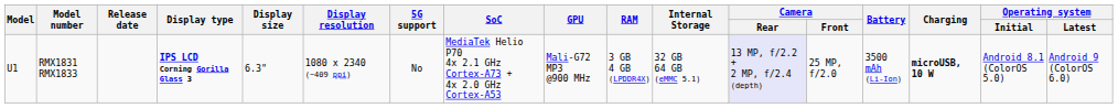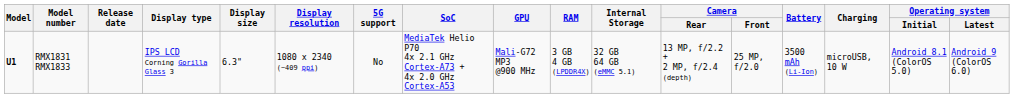RMX1831 RMX1833 | Model: normal -> bold
RMX1831 RMX1833 | Display type: bold -> normal
RMX1831 RMX1833 | Camera / Rear: lavender background -> no background
RMX1831 RMX1833 | Charging: bold -> normal
